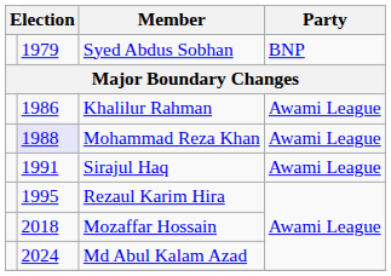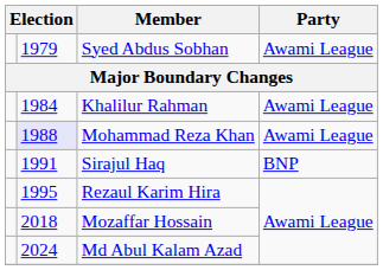Syed Abdus Sobhan | Party: BNP -> Awami League
Khalilur Rahman | column 2: 1986 -> 1984
Sirajul Haq | Party: Awami League -> BNP
